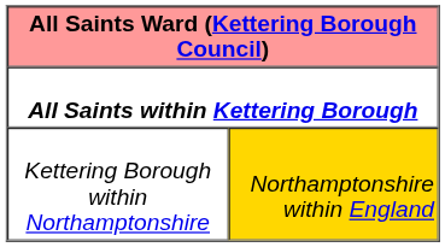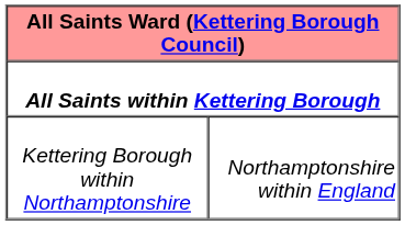Kettering Borough within Northamptonshire | column 2: gold background -> no background
